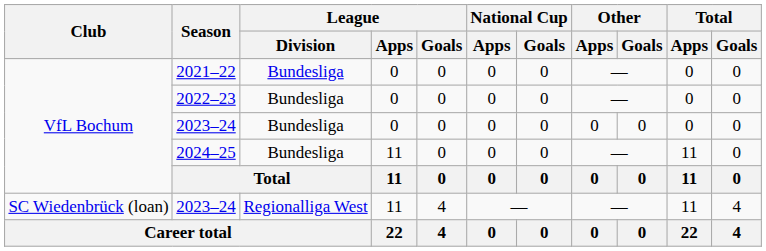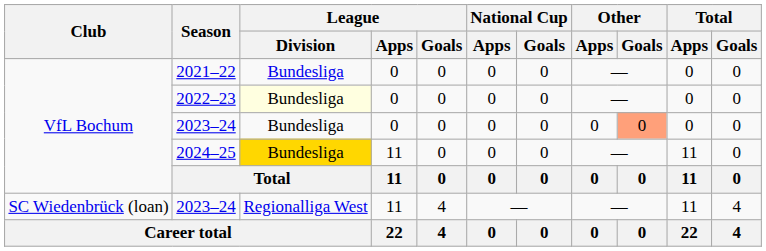2022–23 | League / Division: no background -> lightyellow background
VfL Bochum / 2023–24 | Other / Goals: no background -> lightsalmon background
2024–25 | League / Division: no background -> gold background
